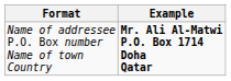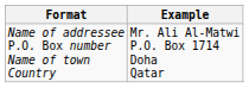Name of addressee P.O. Box number Name of town Country | Example: bold -> normal
